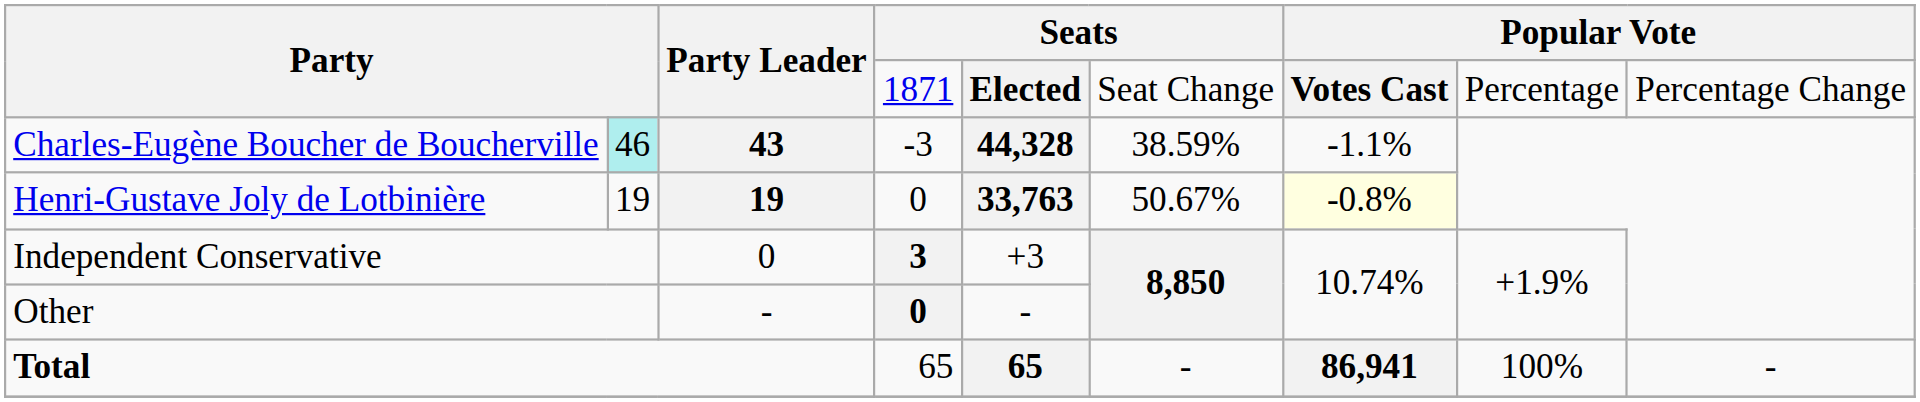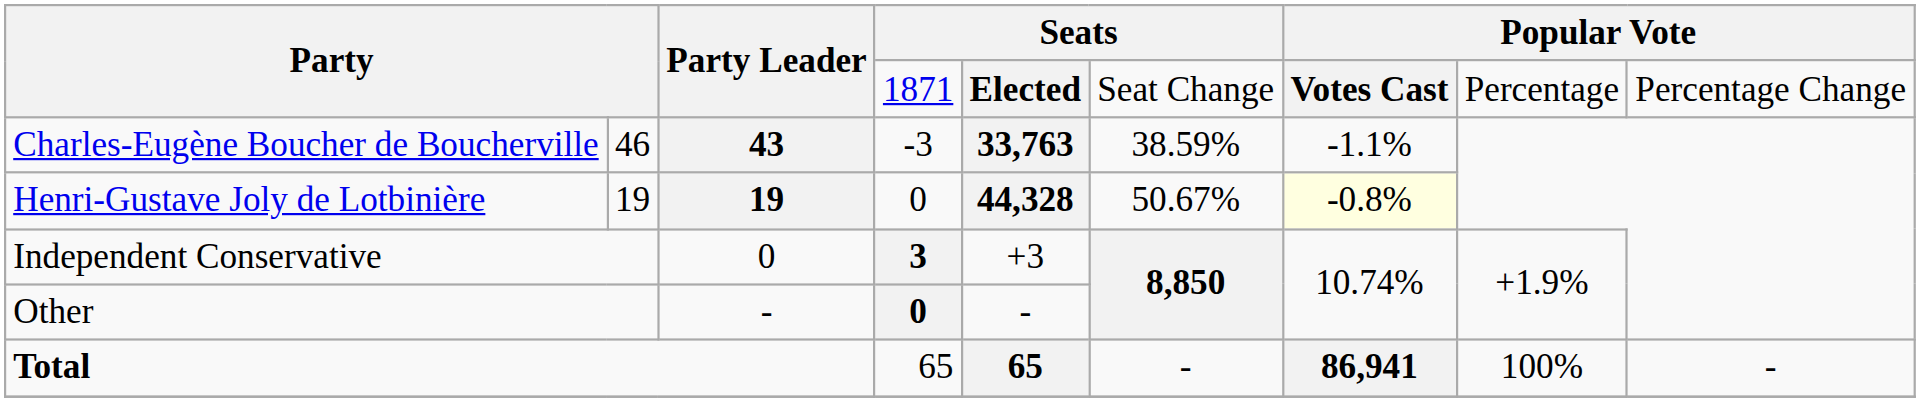Charles-Eugène Boucher de Boucherville | column 2: paleturquoise background -> no background
Charles-Eugène Boucher de Boucherville | column 5: 44,328 -> 33,763
Henri-Gustave Joly de Lotbinière | column 5: 33,763 -> 44,328
